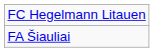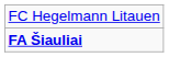row 2 | column 1: normal -> bold
